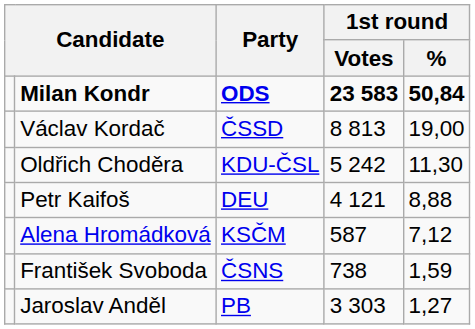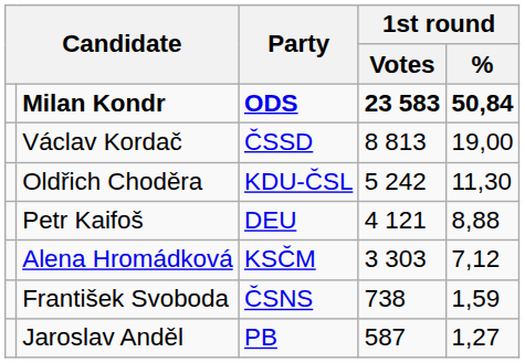Alena Hromádková | 1st round / Votes: 587 -> 3 303
Jaroslav Anděl | 1st round / Votes: 3 303 -> 587
